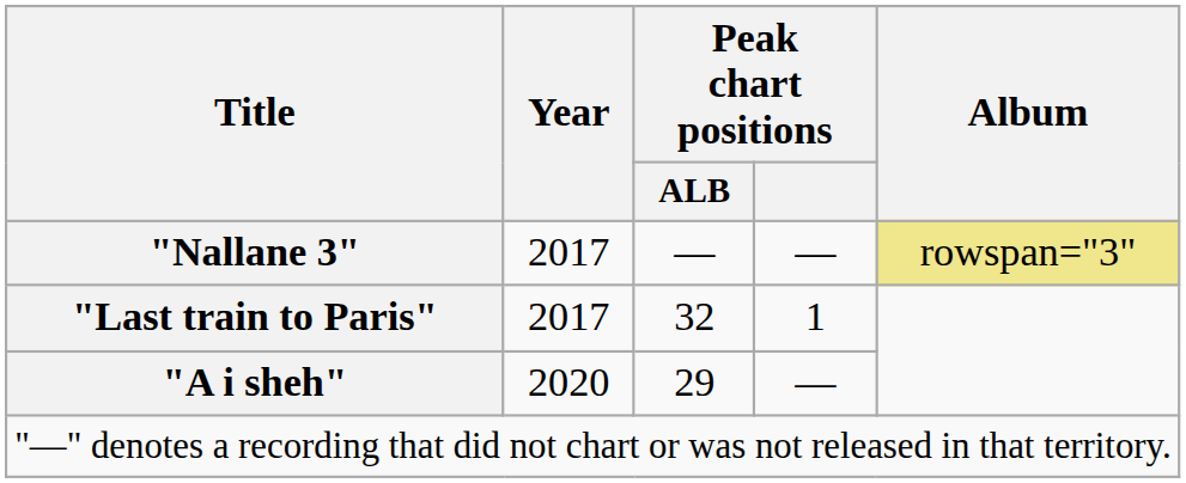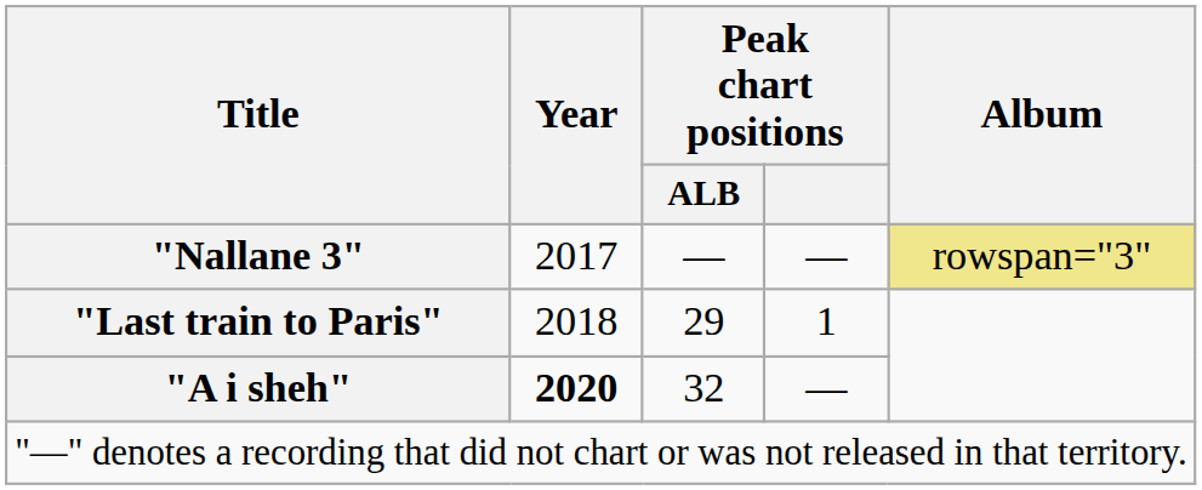"Last train to Paris" | Year: 2017 -> 2018
"Last train to Paris" | Peak chart positions / ALB: 32 -> 29
"A i sheh" | Year: normal -> bold
"A i sheh" | Peak chart positions / ALB: 29 -> 32
